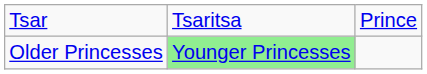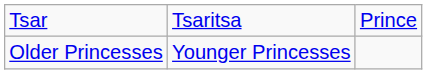Older Princesses | column 2: lightgreen background -> no background
